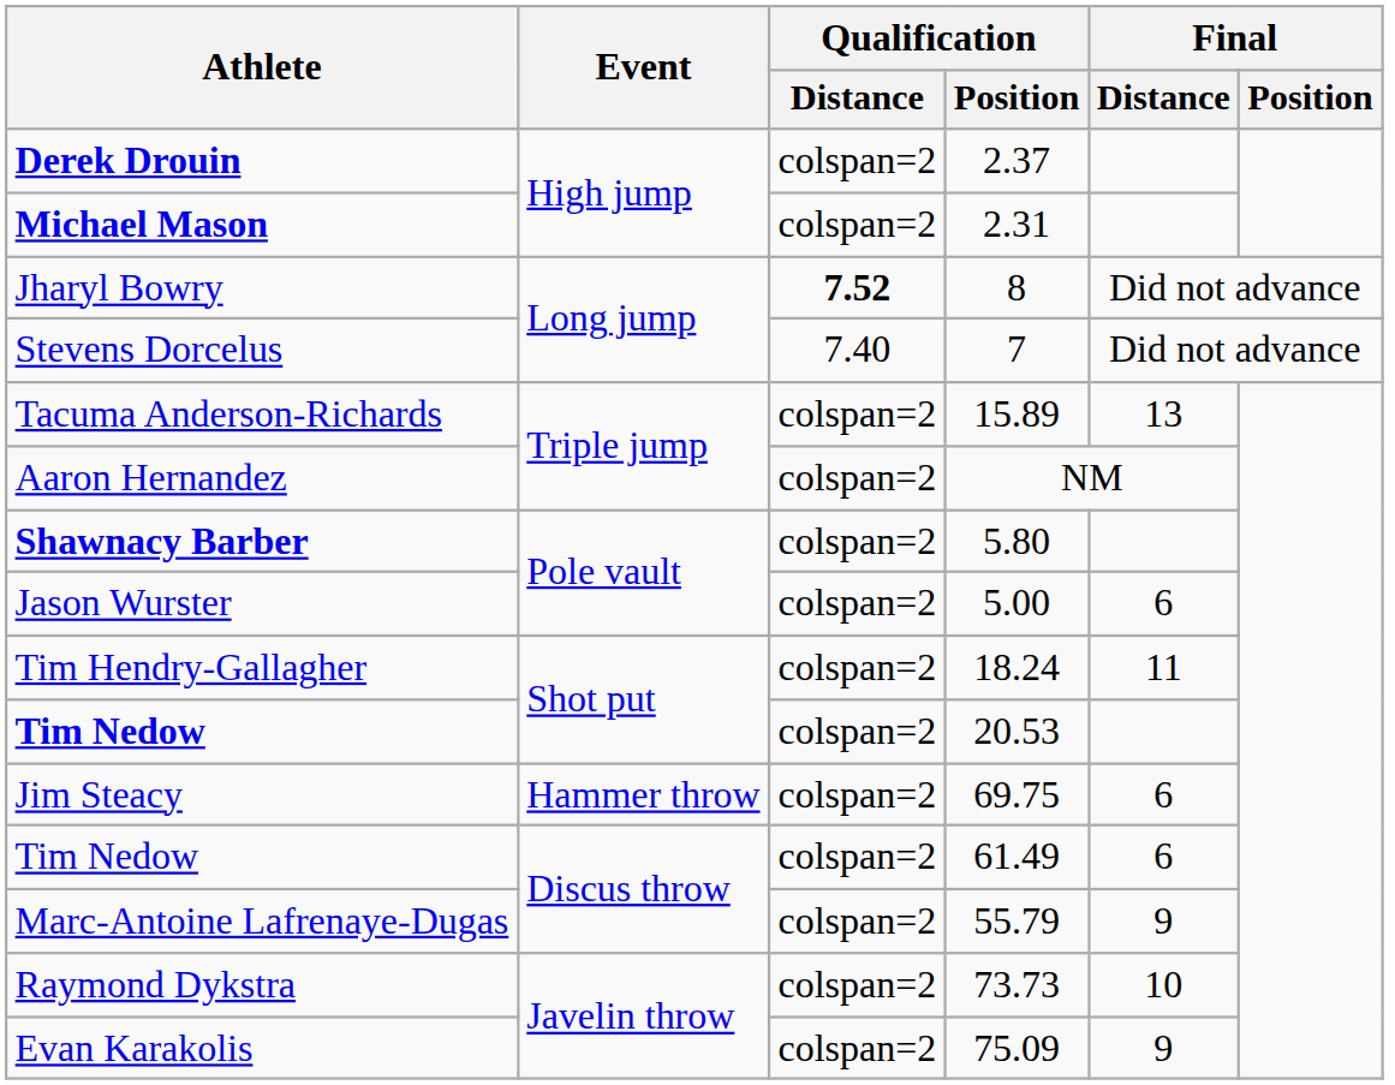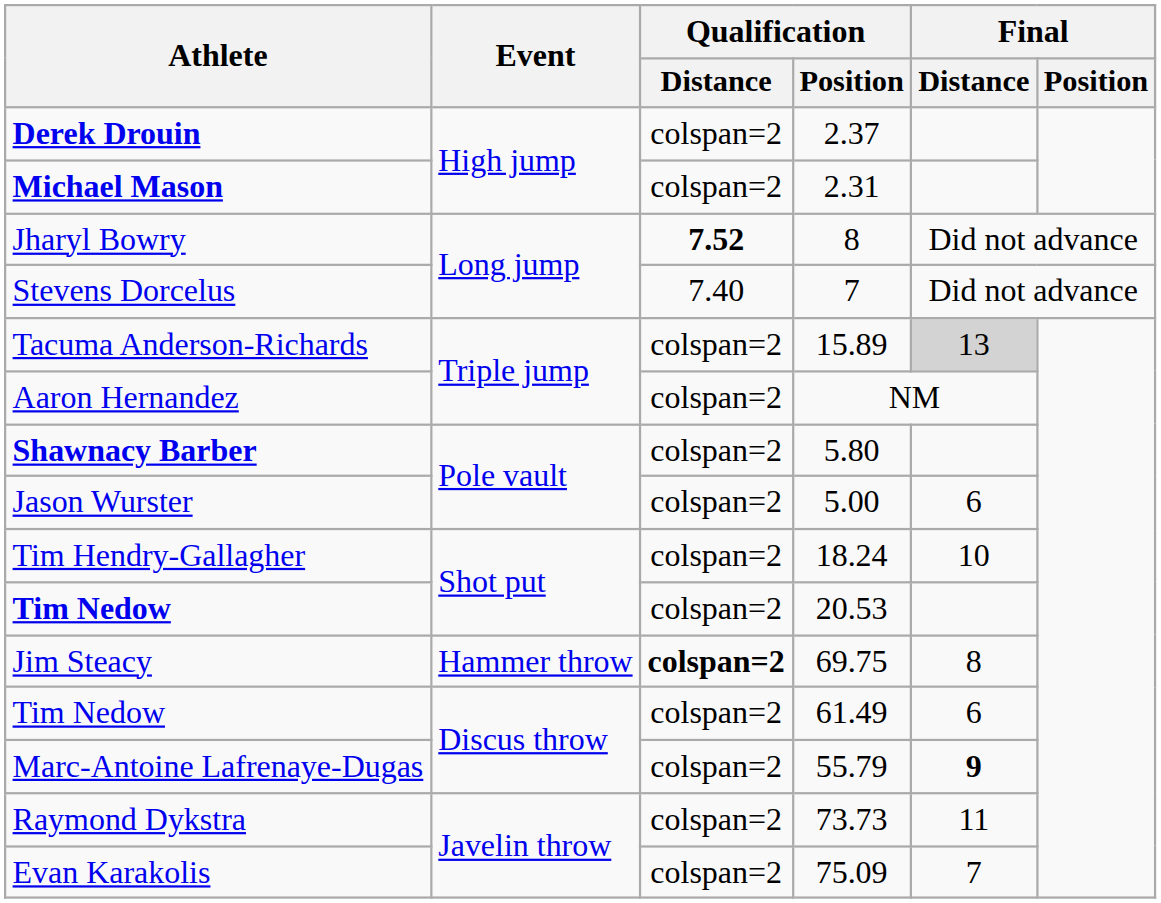Tacuma Anderson-Richards | Final / Distance: no background -> lightgrey background
Tim Hendry-Gallagher | Final / Distance: 11 -> 10
Jim Steacy | Qualification / Distance: normal -> bold
Jim Steacy | Final / Distance: 6 -> 8
Marc-Antoine Lafrenaye-Dugas | Final / Distance: normal -> bold
Raymond Dykstra | Final / Distance: 10 -> 11
Evan Karakolis | Final / Distance: 9 -> 7
